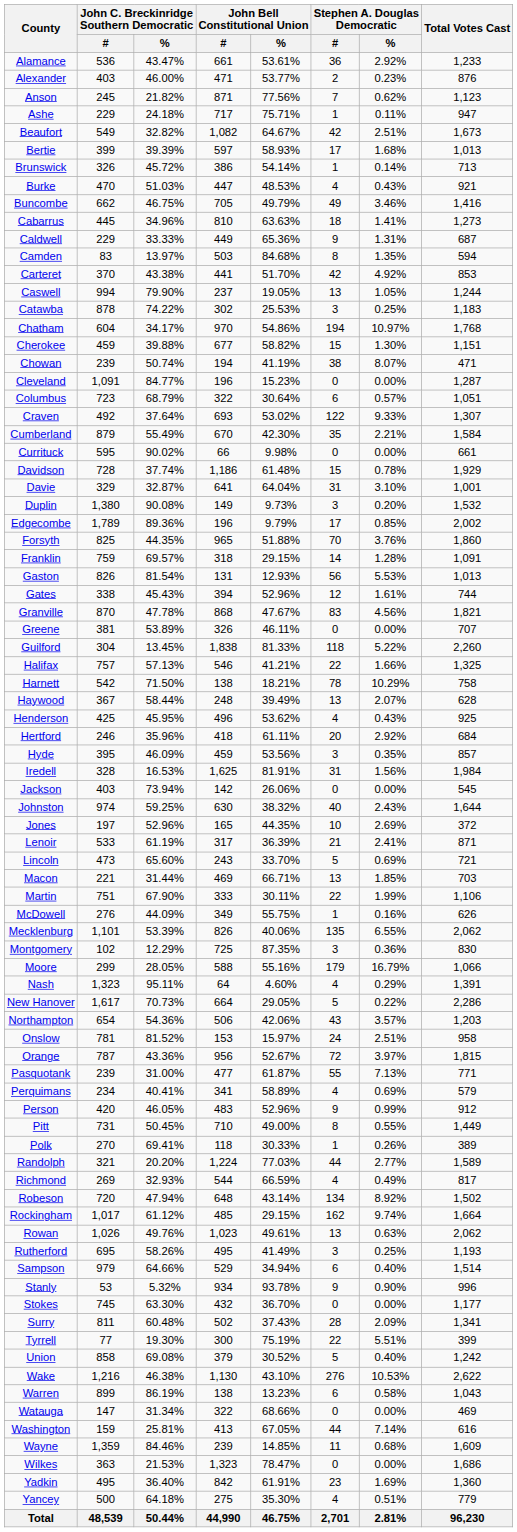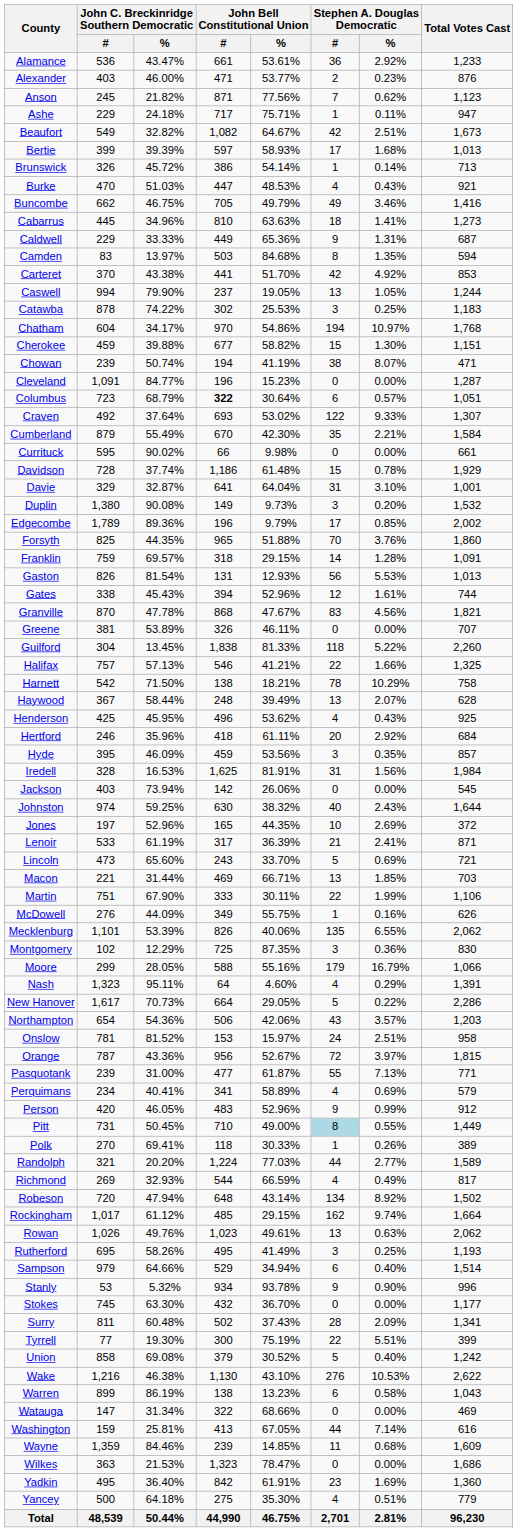Columbus | John Bell Constitutional Union / #: normal -> bold
Pitt | Stephen A. Douglas Democratic / #: no background -> lightblue background
